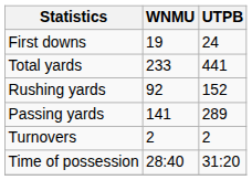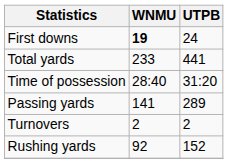First downs | WNMU: normal -> bold
rows swapped: Rushing yards <-> Time of possession
